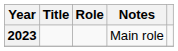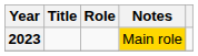2023 | Notes: no background -> gold background
